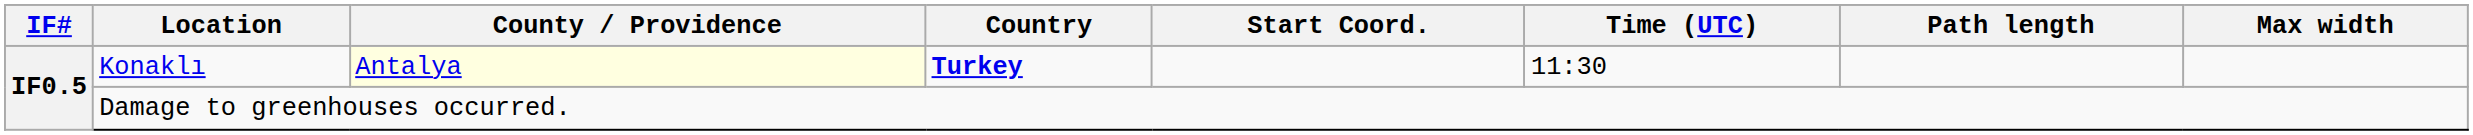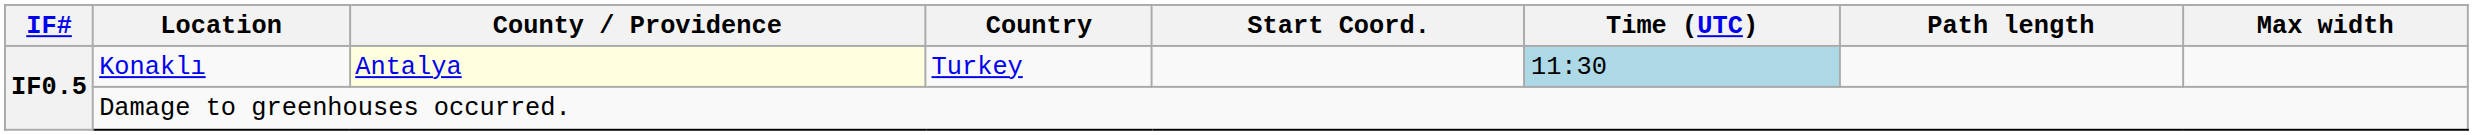Konaklı | Country: bold -> normal
Konaklı | Time (UTC): no background -> lightblue background
